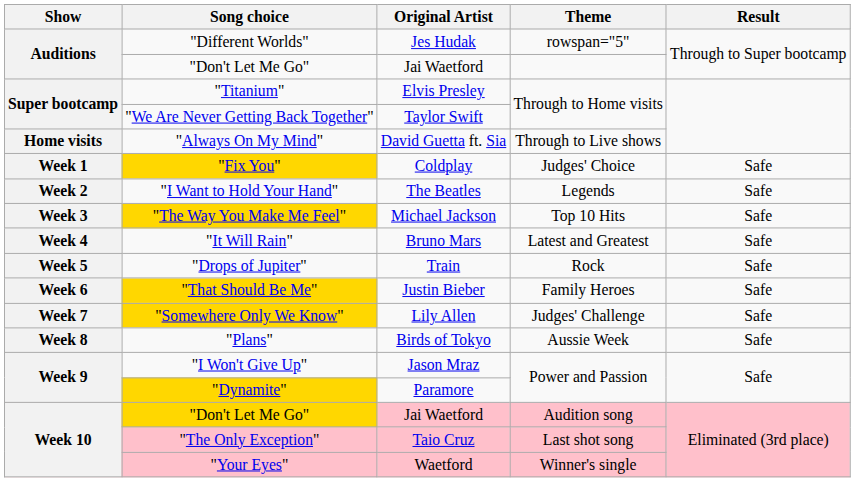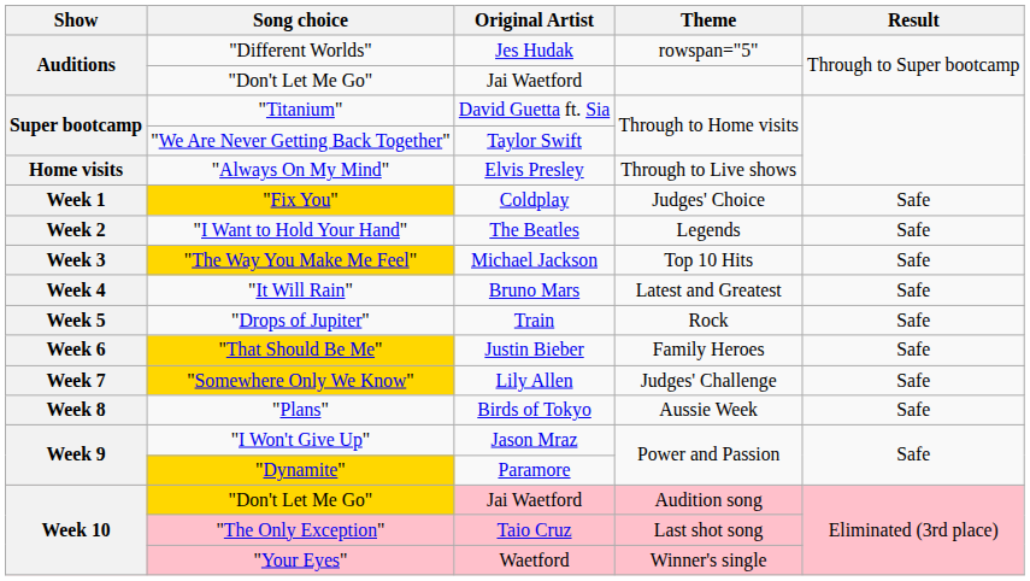"Titanium" | Original Artist: Elvis Presley -> David Guetta ft. Sia
"Always On My Mind" | Original Artist: David Guetta ft. Sia -> Elvis Presley
